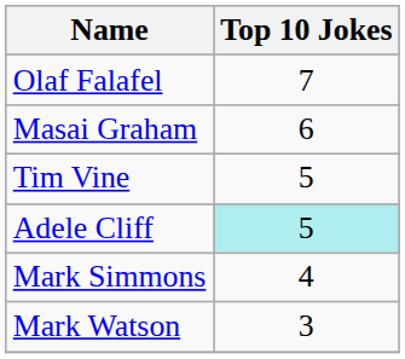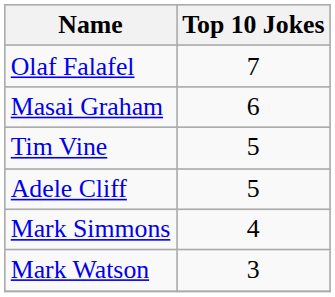Adele Cliff | Top 10 Jokes: paleturquoise background -> no background
